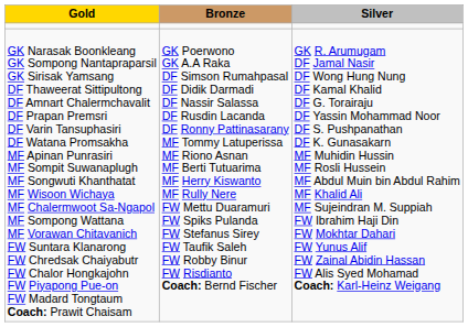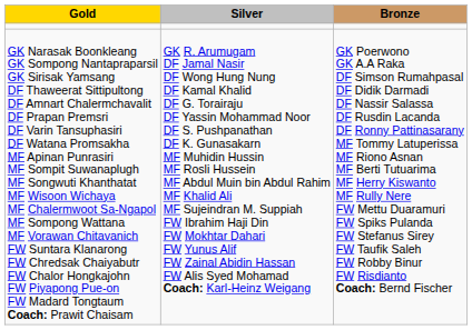columns swapped: Silver <-> Bronze
